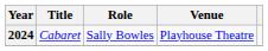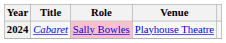2024 | Role: no background -> pink background
